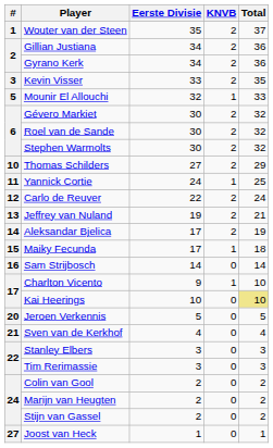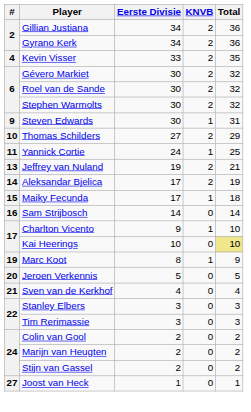- row: 1 | Wouter van der Steen | 35 | 2 | 37
Kevin Visser | #: 3 -> 4
- row: 5 | Mounir El Allouchi | 32 | 1 | 33
+ row: 9 | Steven Edwards | 30 | 1 | 31
- row: 12 | Carlo de Reuver | 22 | 2 | 24
+ row: 19 | Marc Koot | 8 | 1 | 9
